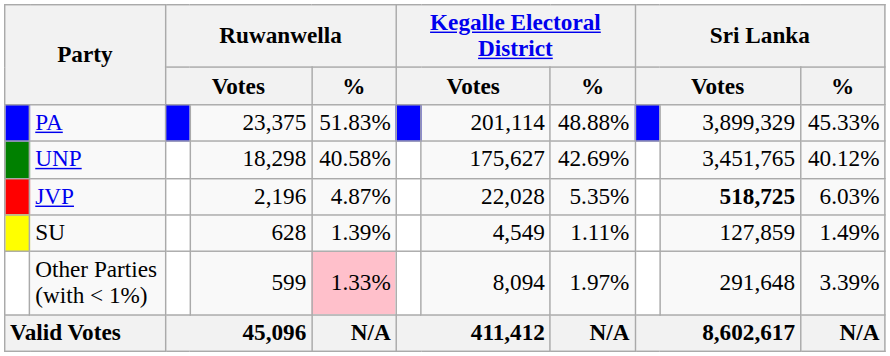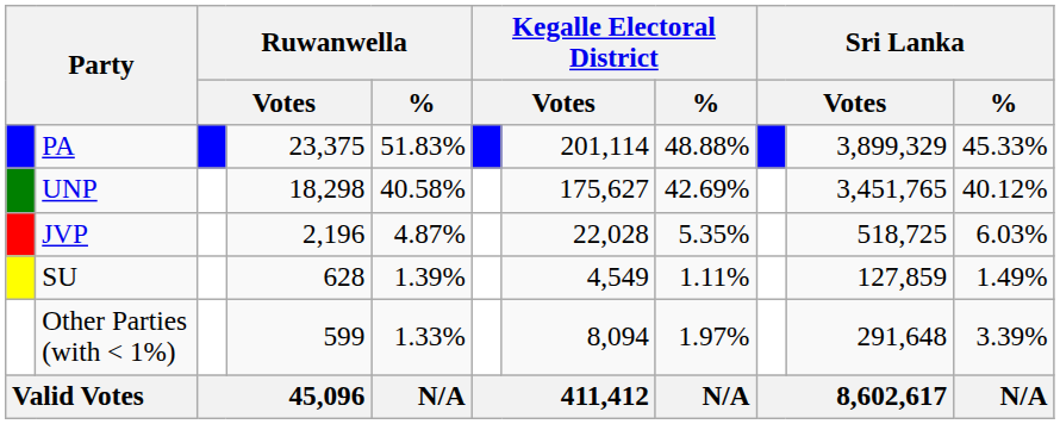JVP | column 10: bold -> normal
Other Parties (with < 1%) | Ruwanwella / %: pink background -> no background
